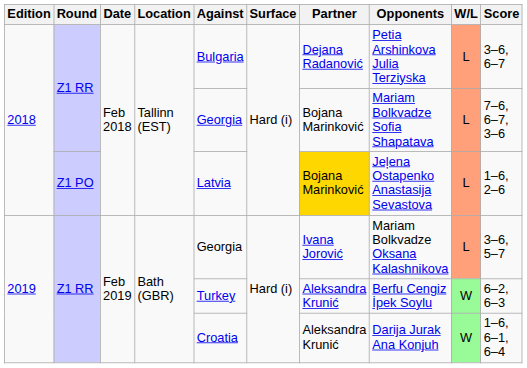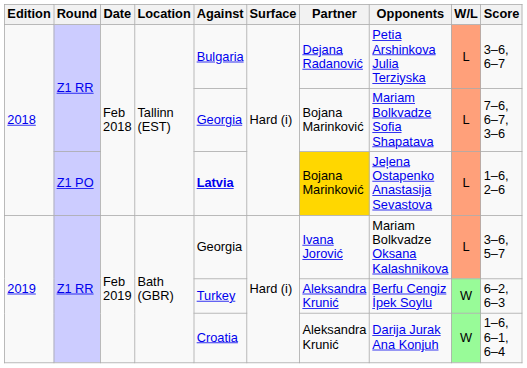2018 / Z1 PO | Against: normal -> bold
